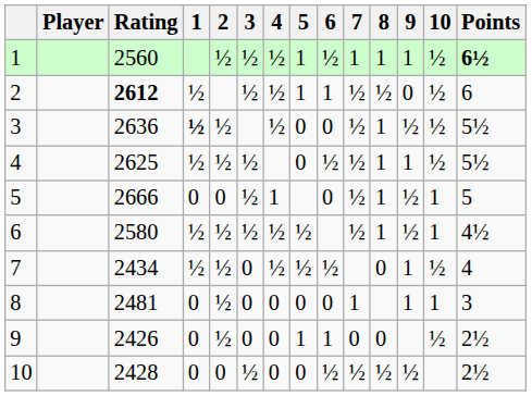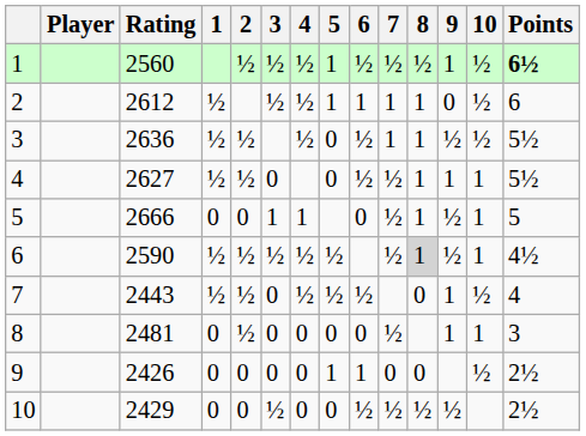row 2 | 7: 1 -> ½
row 2 | 8: 1 -> ½
row 3 | Rating: bold -> normal
row 3 | 7: ½ -> 1
row 3 | 8: ½ -> 1
row 4 | 1: bold -> normal
row 4 | 6: 0 -> ½
row 4 | 7: ½ -> 1
row 5 | Rating: 2625 -> 2627
row 5 | 3: ½ -> 0
row 5 | 10: ½ -> 1
row 6 | 3: ½ -> 1
row 7 | Rating: 2580 -> 2590
row 7 | 8: no background -> lightgrey background
row 8 | Rating: 2434 -> 2443
row 9 | 7: 1 -> ½
row 10 | 2: ½ -> 0
row 11 | Rating: 2428 -> 2429
